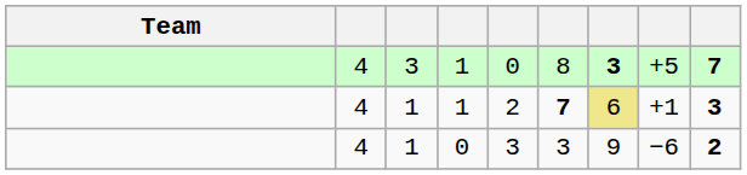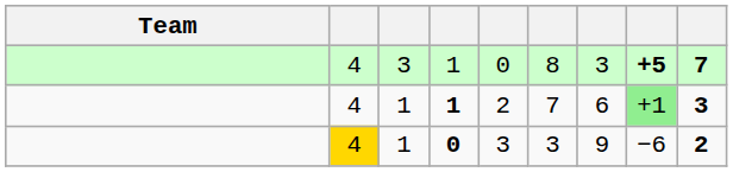row 2 | column 7: bold -> normal
row 2 | column 8: normal -> bold
row 3 | column 4: normal -> bold
row 3 | column 6: bold -> normal
row 3 | column 7: khaki background -> no background
row 3 | column 8: no background -> lightgreen background
row 4 | column 2: no background -> gold background
row 4 | column 4: normal -> bold
